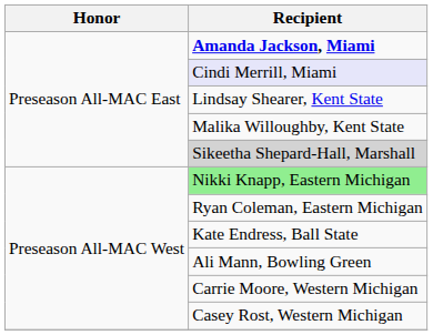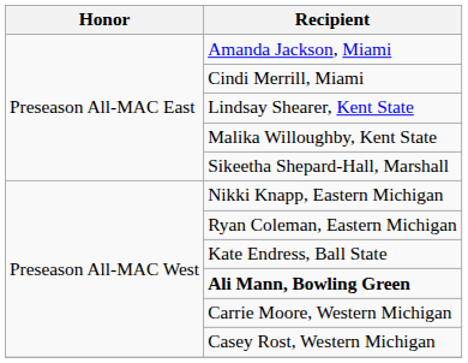row 2 | Recipient: bold -> normal
row 3 | Recipient: lavender background -> no background
row 6 | Recipient: lightgrey background -> no background
row 7 | Recipient: lightgreen background -> no background
row 10 | Recipient: normal -> bold
